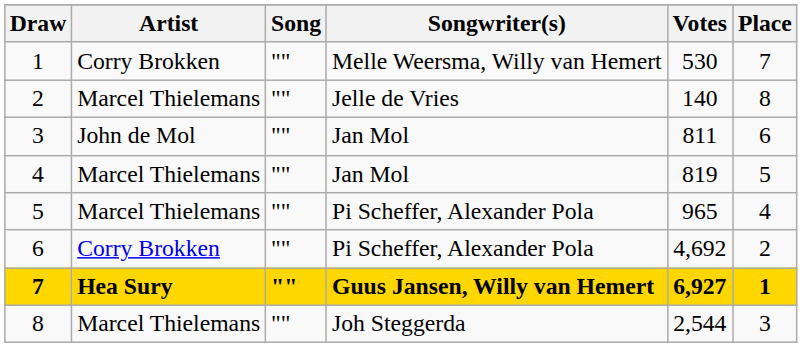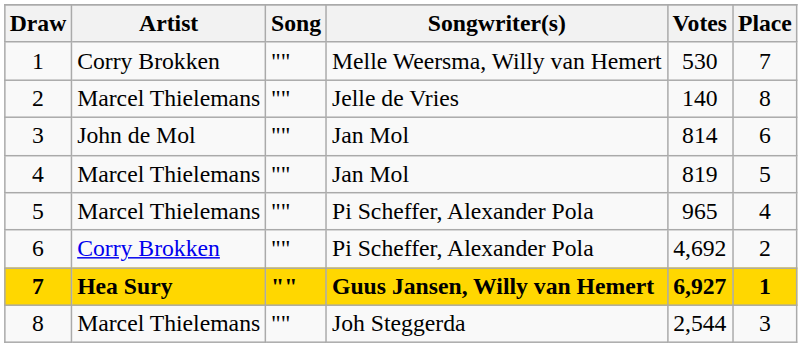row 4 | Votes: 811 -> 814
